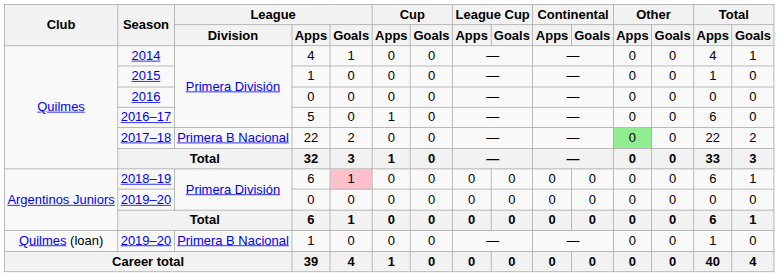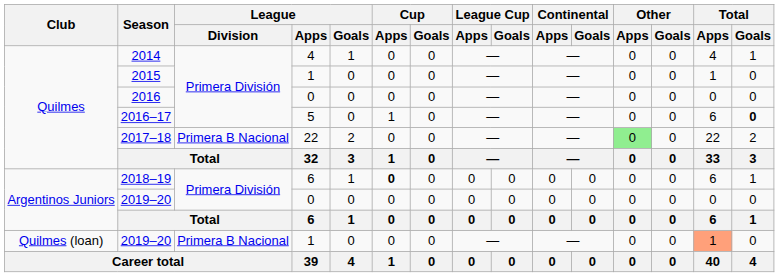2016–17 | Total / Goals: normal -> bold
2018–19 | League / Goals: pink background -> no background
2018–19 | Cup / Apps: normal -> bold
2019–20 / 1 | Total / Apps: no background -> lightsalmon background
